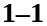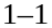row 1 | column 1: bold -> normal
